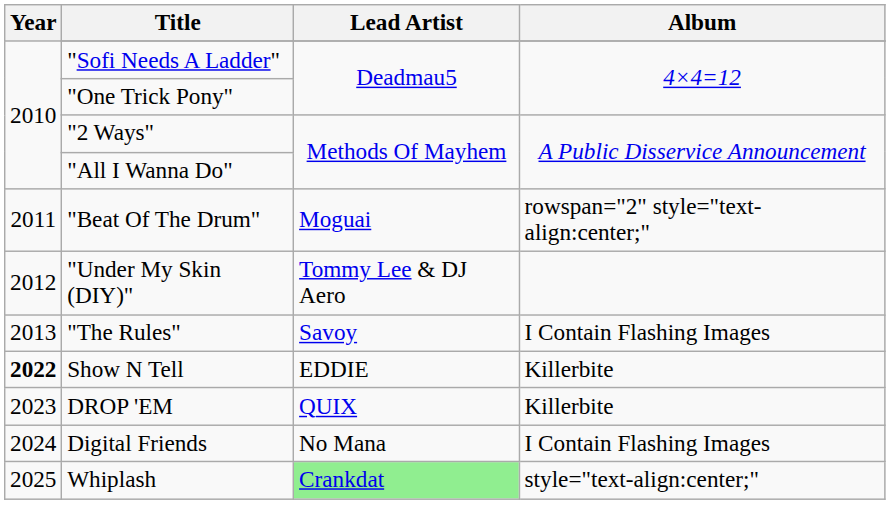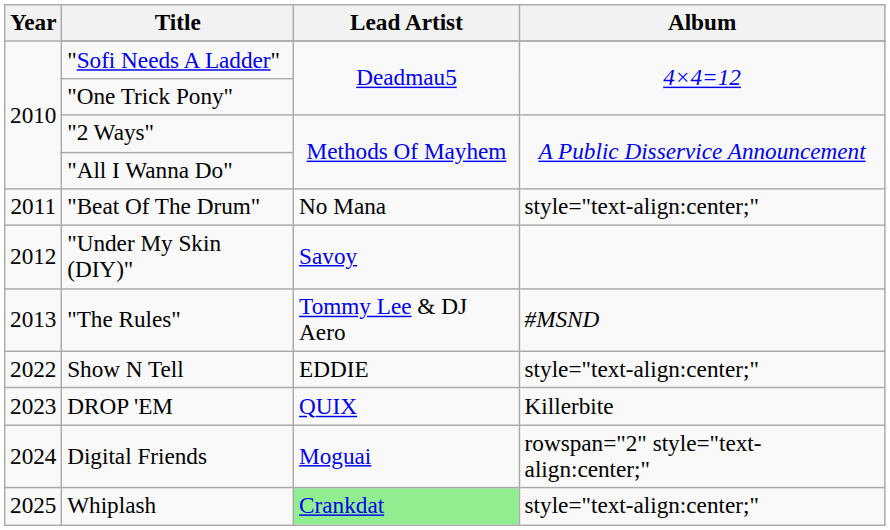"Beat Of The Drum" | Lead Artist: Moguai -> No Mana
"Beat Of The Drum" | Album: rowspan="2" style="text-align:center;" -> style="text-align:center;"
"Under My Skin (DIY)" | Lead Artist: Tommy Lee & DJ Aero -> Savoy
"The Rules" | Lead Artist: Savoy -> Tommy Lee & DJ Aero
"The Rules" | Album: I Contain Flashing Images -> #MSND
Show N Tell | Year: bold -> normal
Show N Tell | Album: Killerbite -> style="text-align:center;"
Digital Friends | Lead Artist: No Mana -> Moguai
Digital Friends | Album: I Contain Flashing Images -> rowspan="2" style="text-align:center;"
